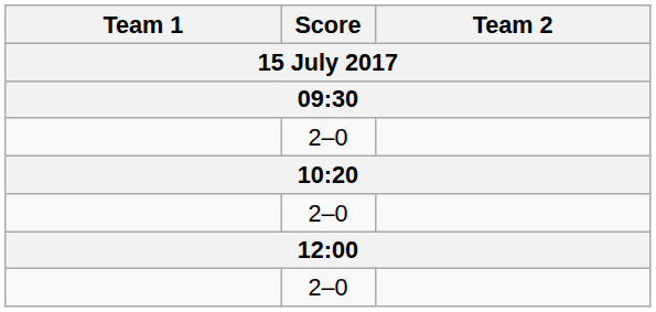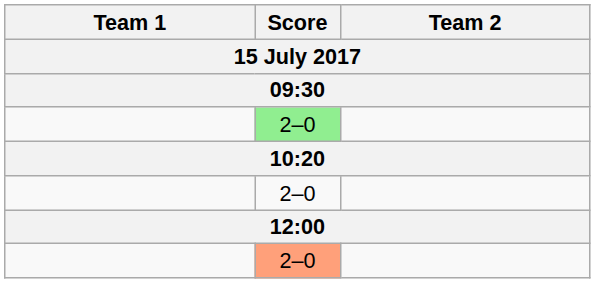row 4 | Score: no background -> lightgreen background
row 8 | Score: no background -> lightsalmon background
